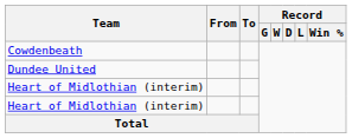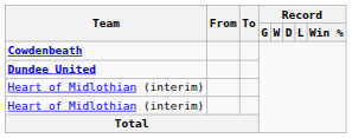Cowdenbeath | Team: normal -> bold
Dundee United | Team: normal -> bold
